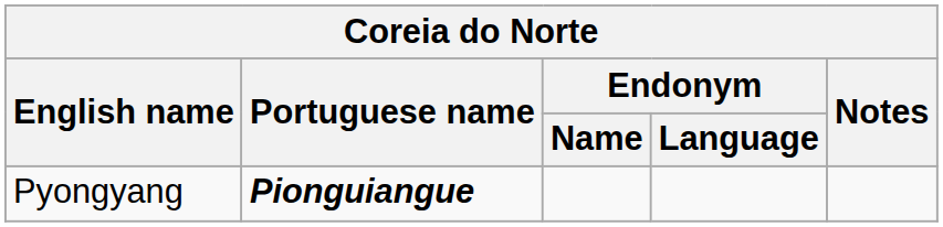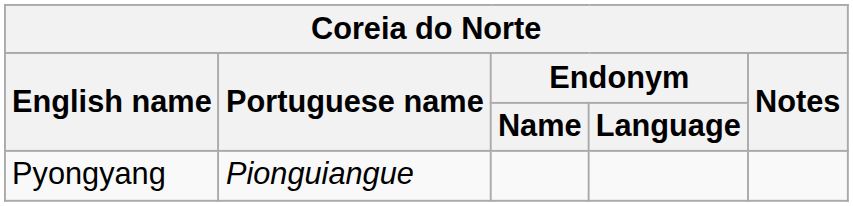Pyongyang | Portuguese name: bold -> normal
